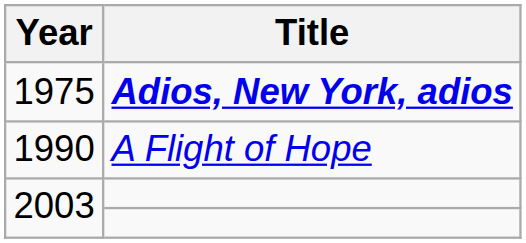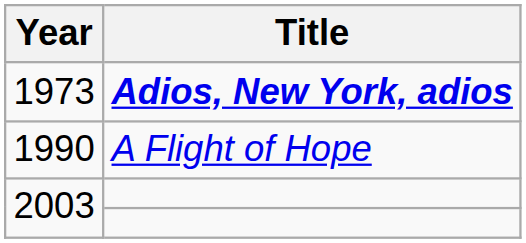row 2 | Year: 1975 -> 1973
